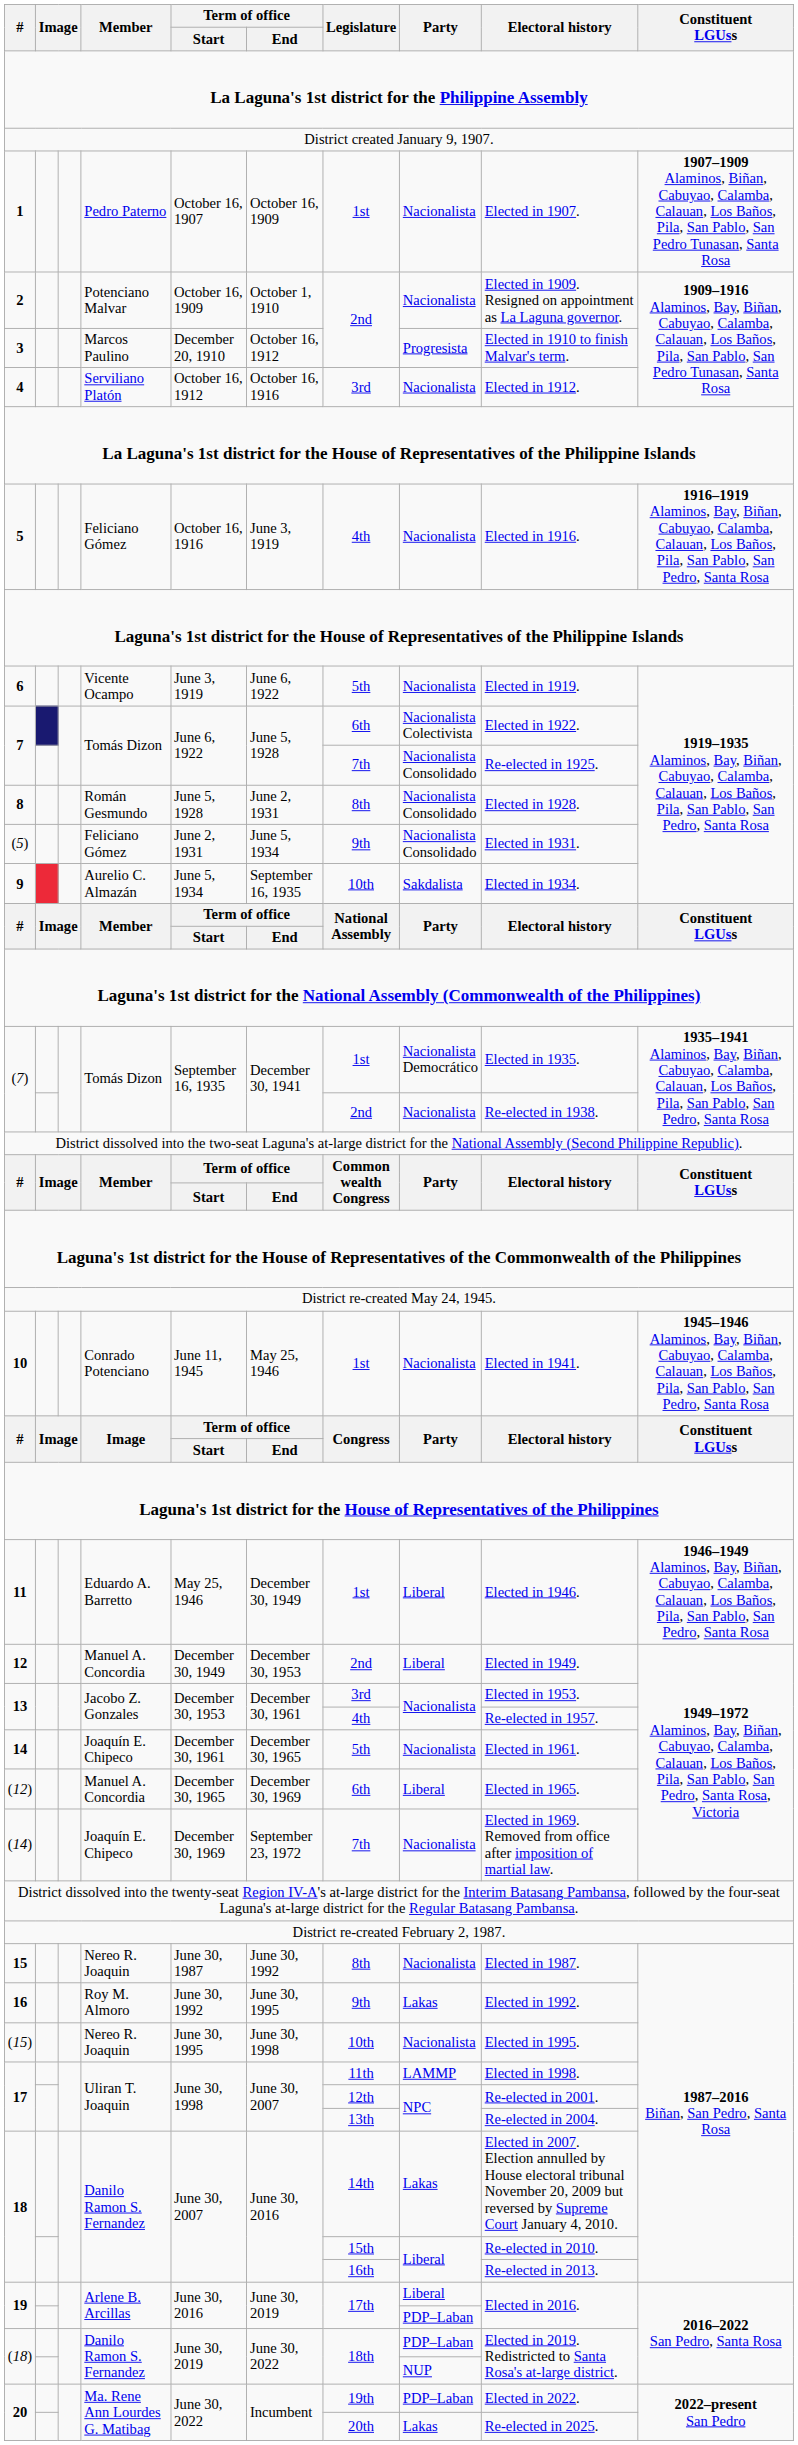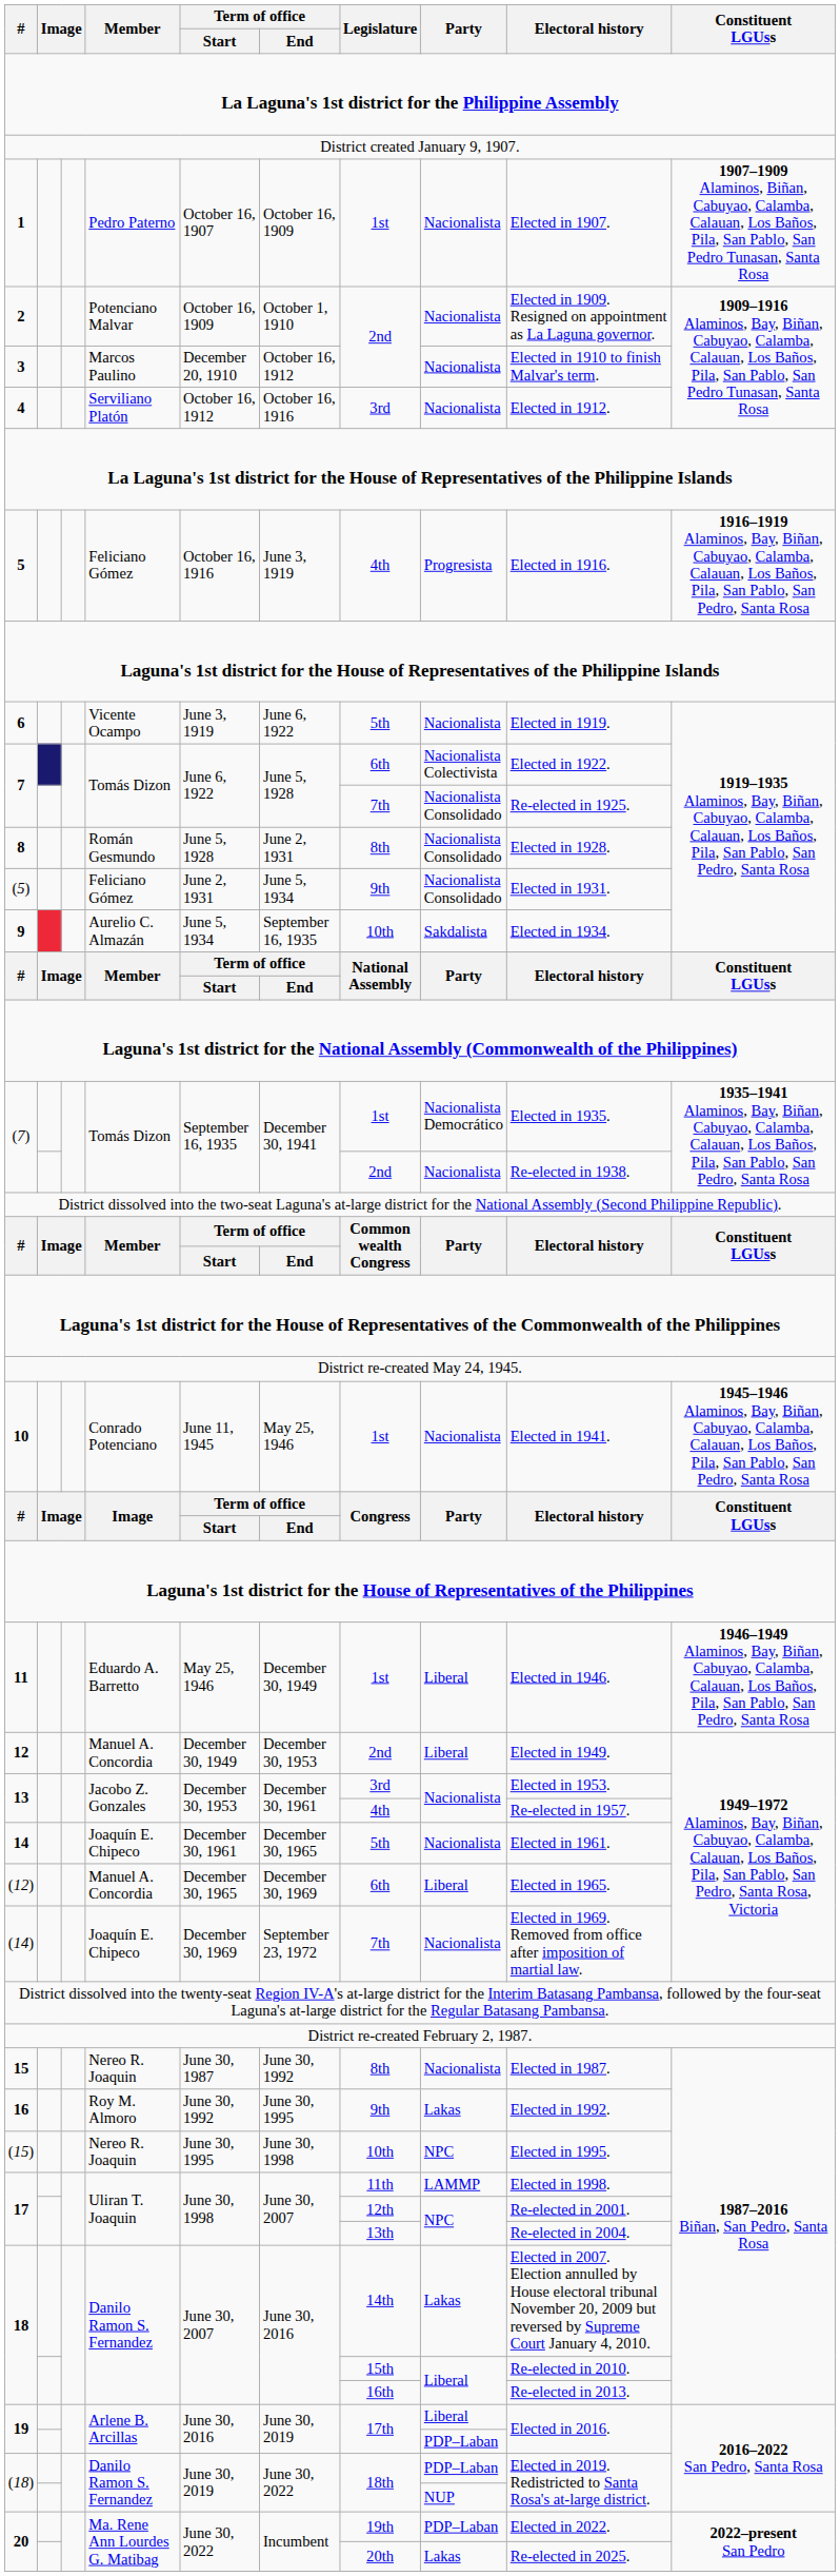3 | Party: Progresista -> Nacionalista
5 | Party: Nacionalista -> Progresista
(15) | Party: Nacionalista -> NPC
